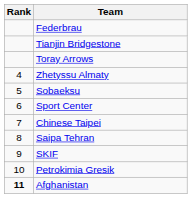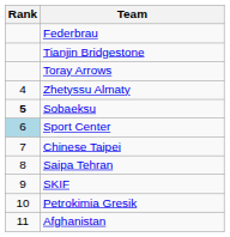Sobaeksu | Rank: normal -> bold
Sport Center | Rank: no background -> lightblue background
Afghanistan | Rank: bold -> normal
